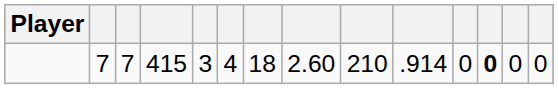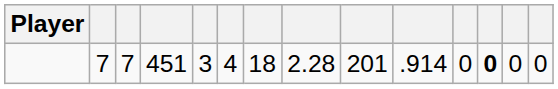row 2 | column 4: 415 -> 451
row 2 | column 8: 2.60 -> 2.28
row 2 | column 9: 210 -> 201
